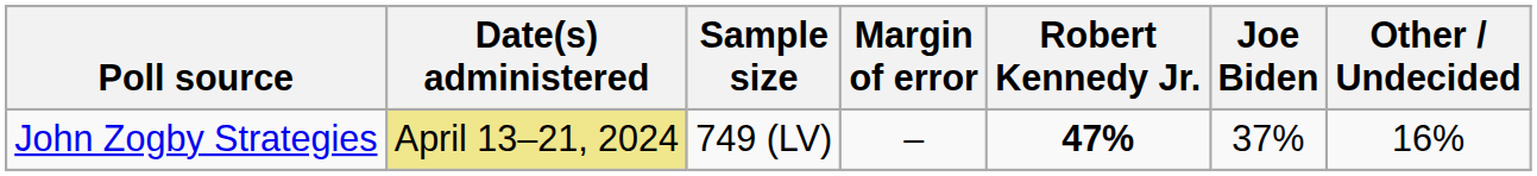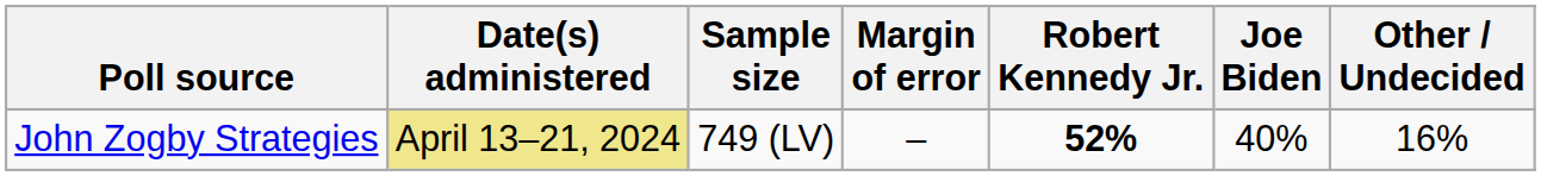John Zogby Strategies | Robert Kennedy Jr.: 47% -> 52%
John Zogby Strategies | Joe Biden: 37% -> 40%
